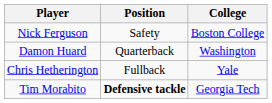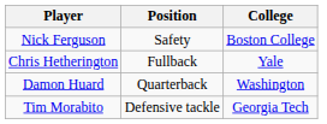rows swapped: Chris Hetherington <-> Damon Huard
Tim Morabito | Position: bold -> normal
